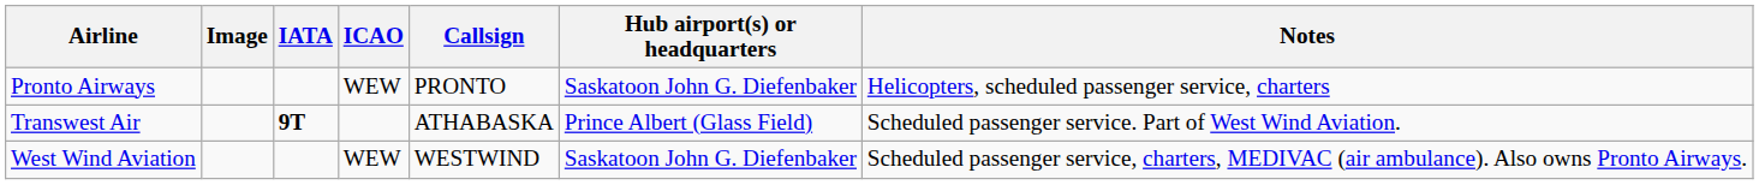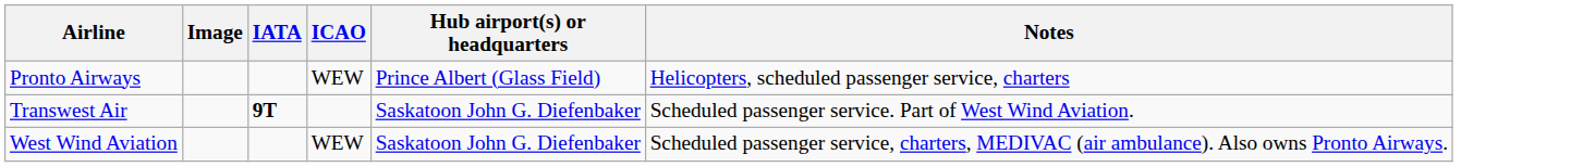- column: Callsign | PRONTO | ATHABASKA | WESTWIND
Pronto Airways | Hub airport(s) or headquarters: Saskatoon John G. Diefenbaker -> Prince Albert (Glass Field)
Transwest Air | Hub airport(s) or headquarters: Prince Albert (Glass Field) -> Saskatoon John G. Diefenbaker
